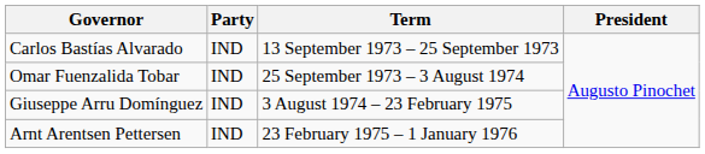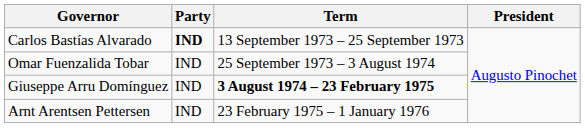Carlos Bastías Alvarado | Party: normal -> bold
Giuseppe Arru Domínguez | Term: normal -> bold
